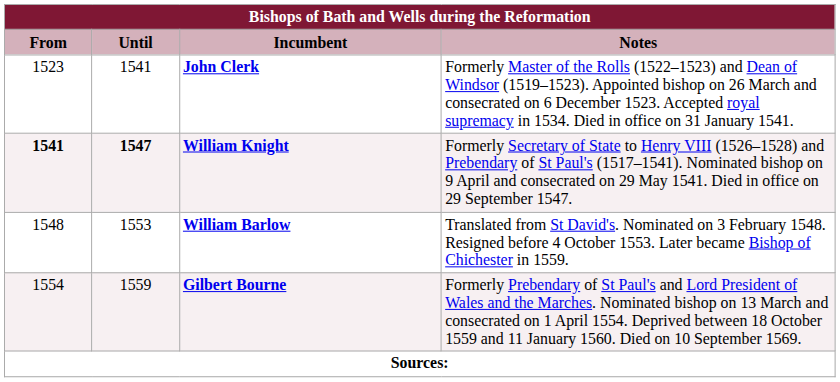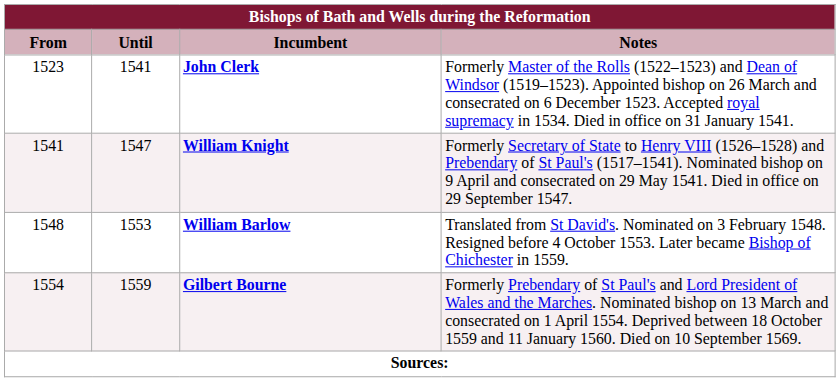William Knight | From: bold -> normal
William Knight | Until: bold -> normal
